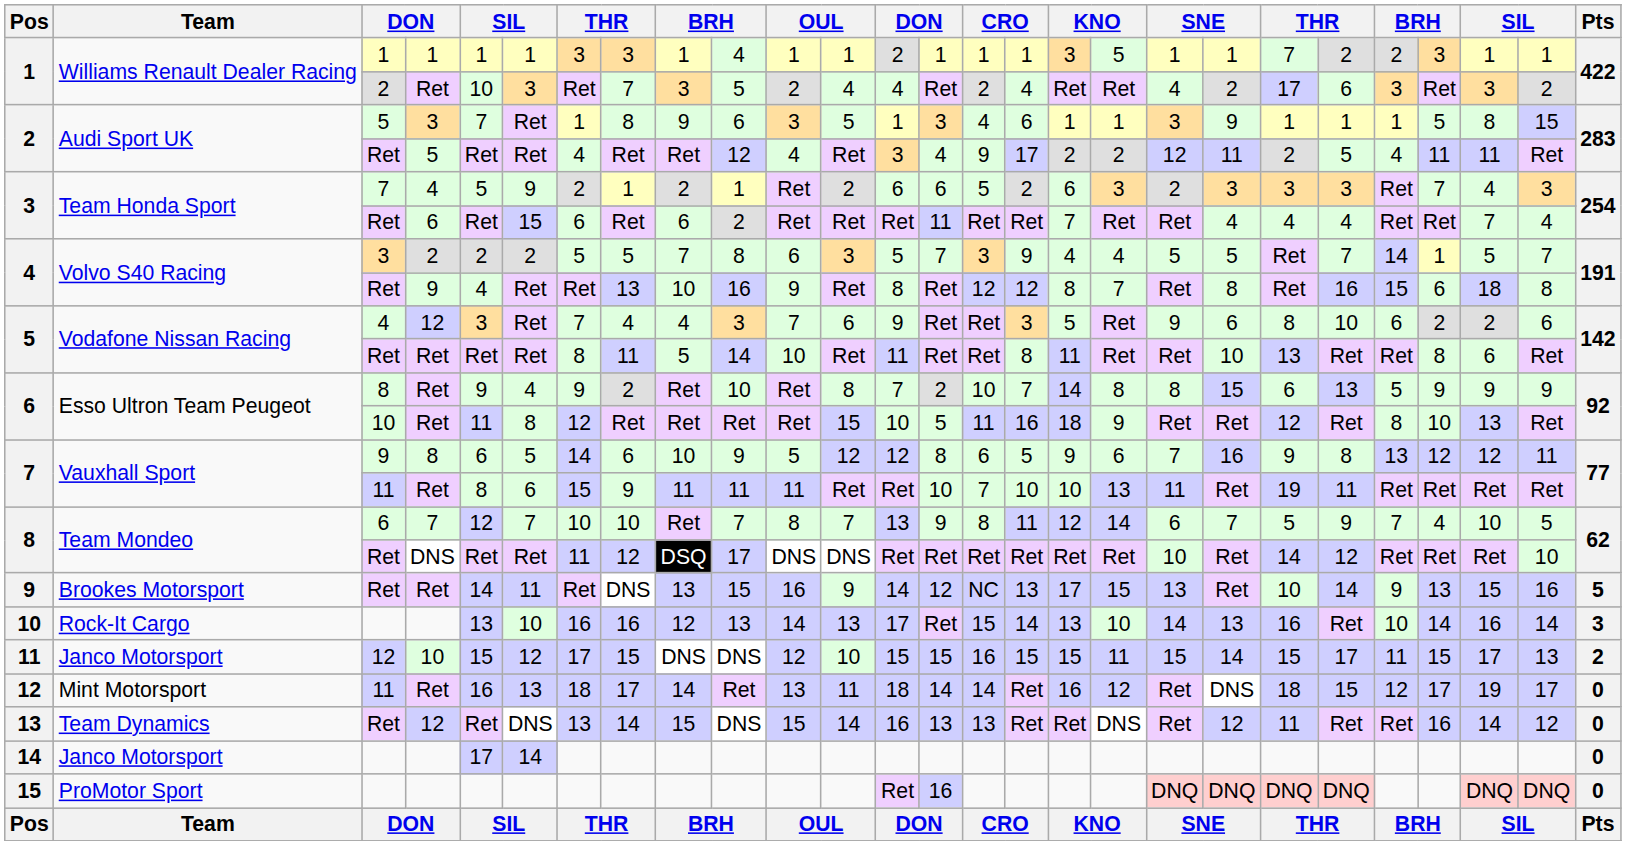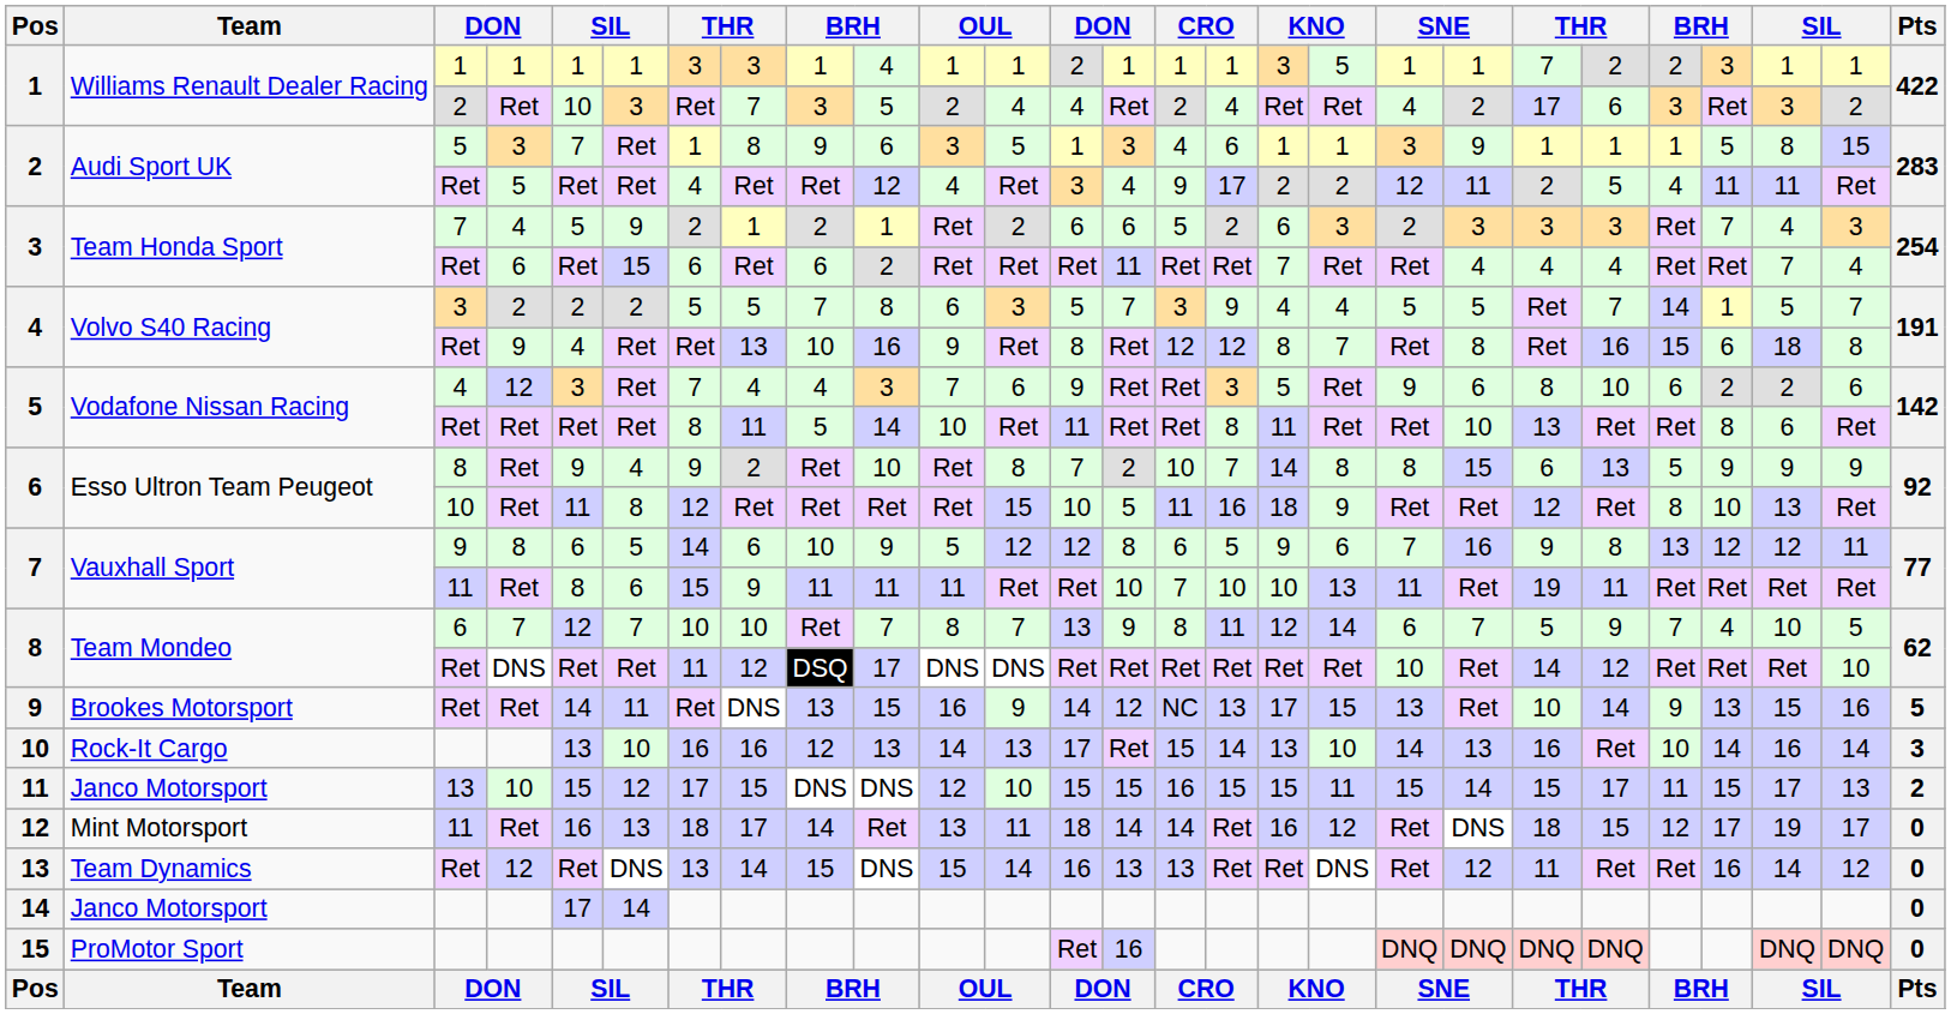row 20 | column 3: 12 -> 13
